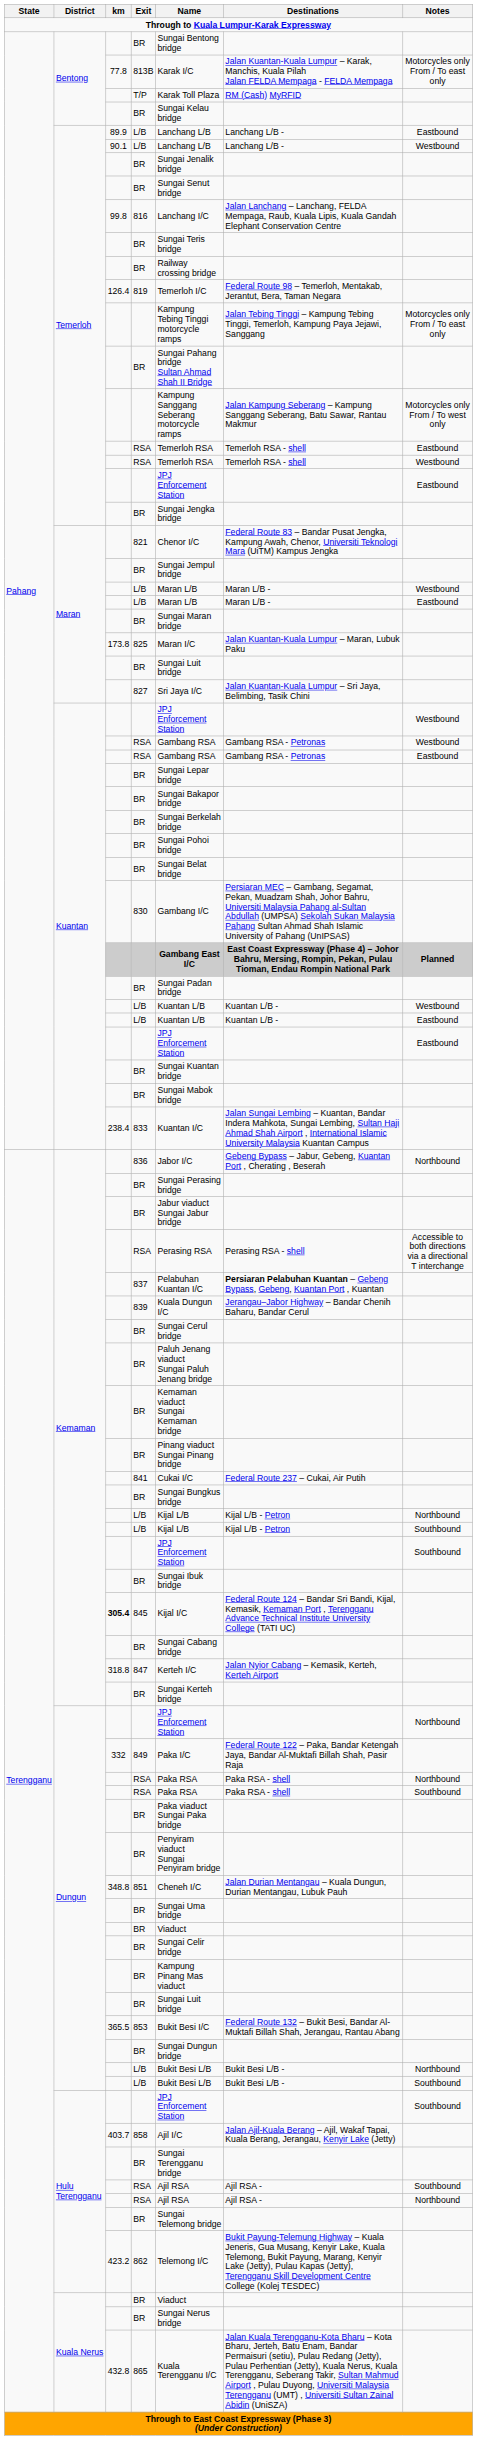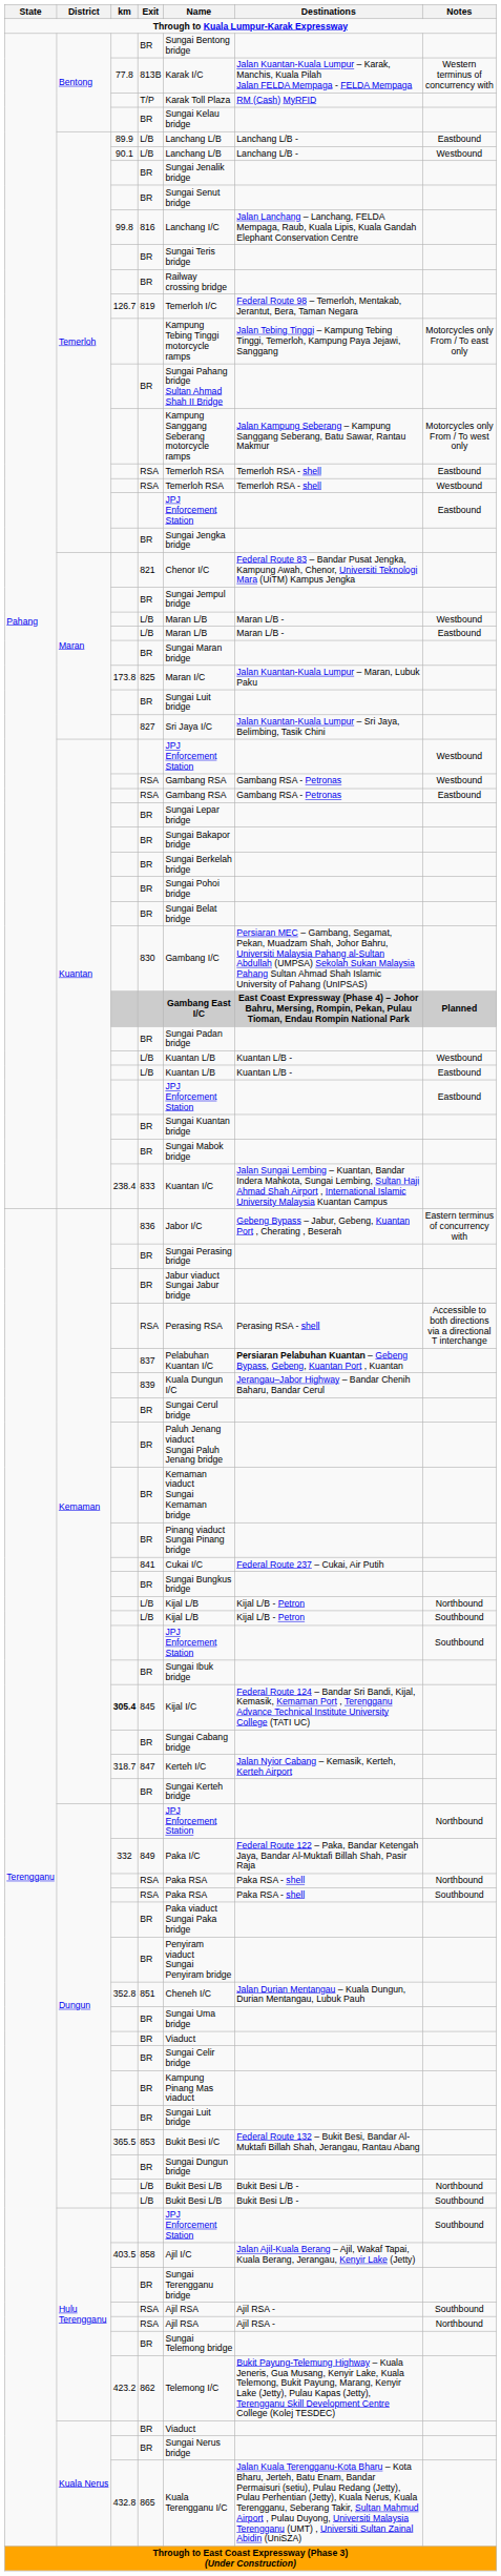813B | Notes: Motorcycles only From / To east only -> Western terminus of concurrency with
819 | km: 126.4 -> 126.7
836 | Notes: Northbound -> Eastern terminus of concurrency with
847 | km: 318.8 -> 318.7
851 | km: 348.8 -> 352.8
858 | km: 403.7 -> 403.5
